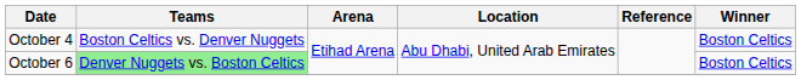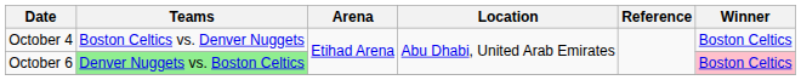October 6 | Winner: no background -> pink background
